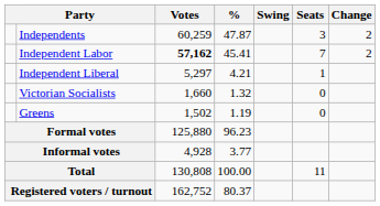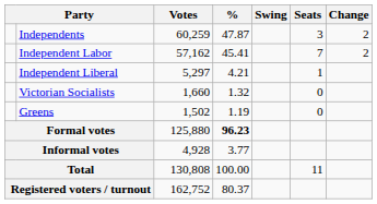Independent Labor | Votes: bold -> normal
Formal votes | %: normal -> bold
